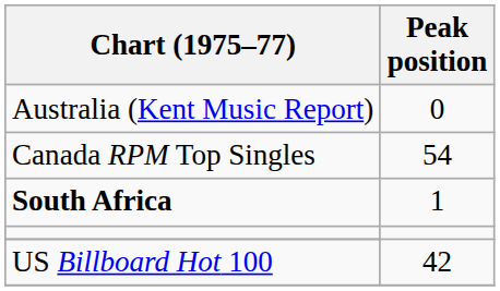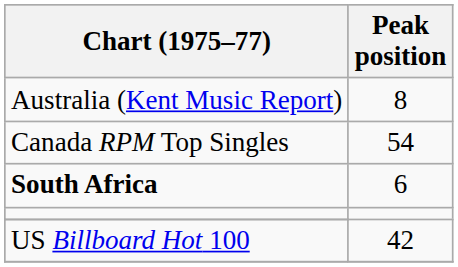row 2 | Peak position: 0 -> 8
row 4 | Peak position: 1 -> 6
